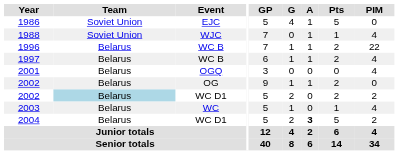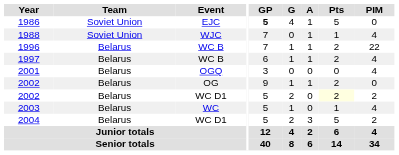1986 | GP: normal -> bold
2002 / WC D1 | Team: lightblue background -> no background
2002 / WC D1 | Pts: no background -> lightyellow background
2004 | A: bold -> normal
